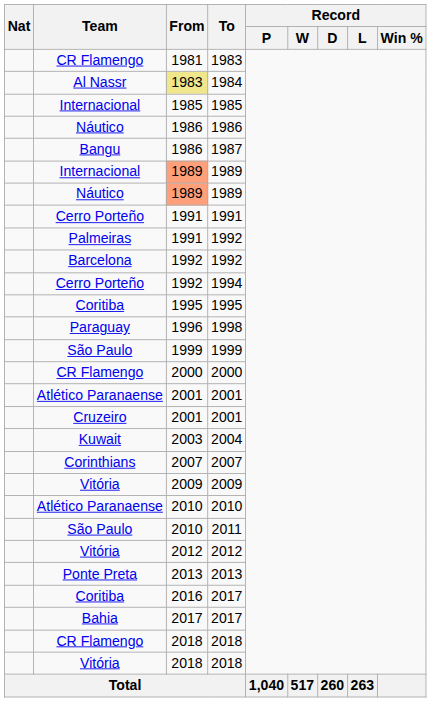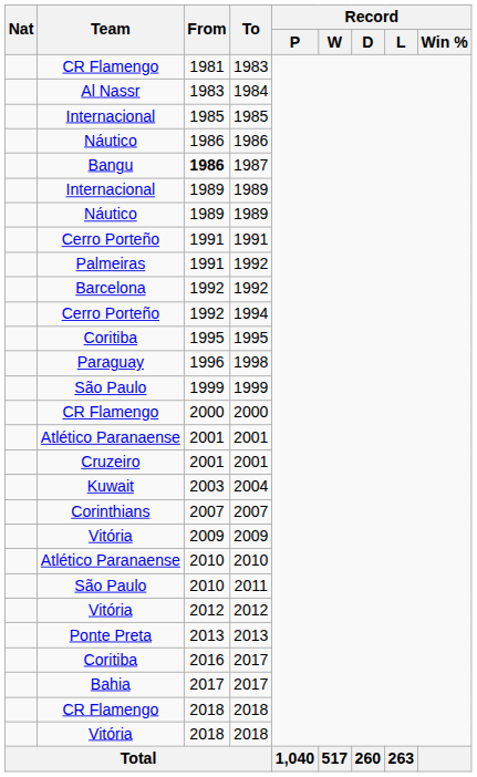1984 | From: khaki background -> no background
1987 | From: normal -> bold
Internacional / 1989 | From: lightsalmon background -> no background
Náutico / 1989 | From: lightsalmon background -> no background
